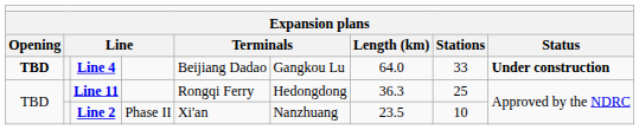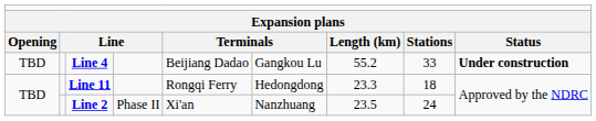Line 4 | column 1: bold -> normal
Line 4 | column 7: 64.0 -> 55.2
Line 11 | column 7: 36.3 -> 23.3
Line 11 | column 8: 25 -> 18
Line 2 | column 8: 10 -> 24
